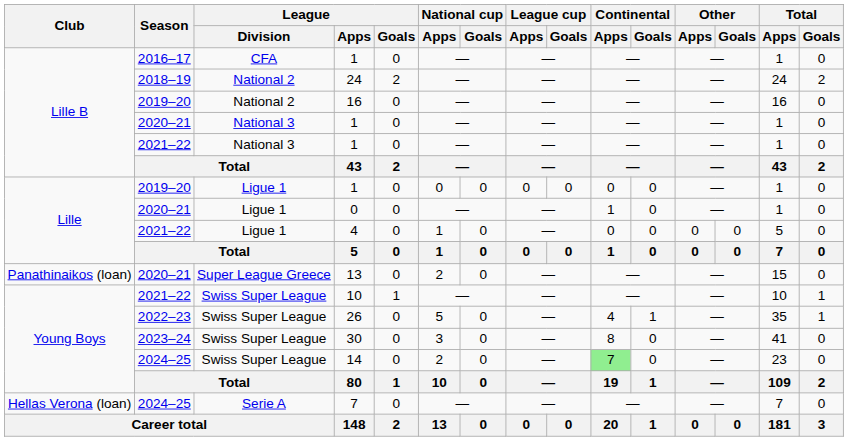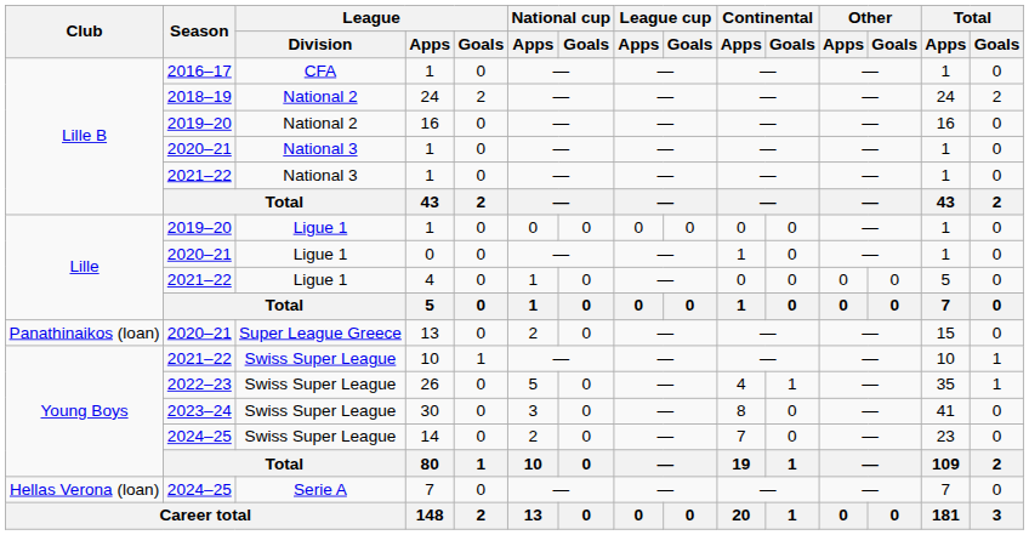14 | Continental / Apps: lightgreen background -> no background
